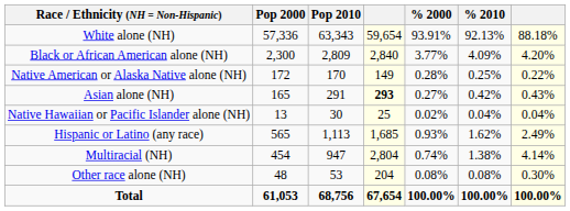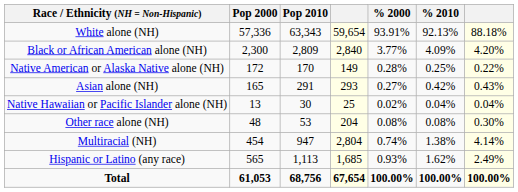Asian alone (NH) | column 4: bold -> normal
rows swapped: Other race alone (NH) <-> Hispanic or Latino (any race)
